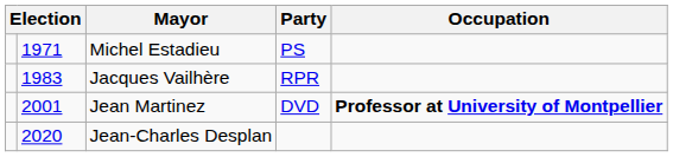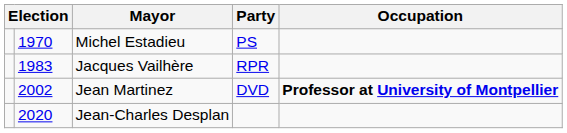Michel Estadieu | column 2: 1971 -> 1970
Jean Martinez | column 2: 2001 -> 2002
